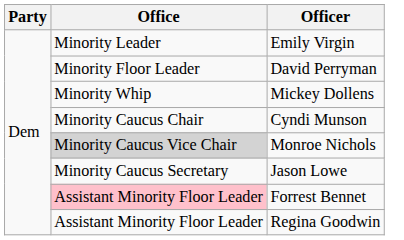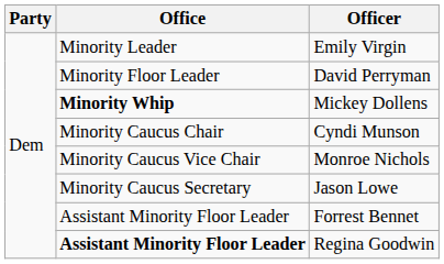Mickey Dollens | Office: normal -> bold
Monroe Nichols | Office: lightgrey background -> no background
Forrest Bennet | Office: pink background -> no background
Regina Goodwin | Office: normal -> bold
